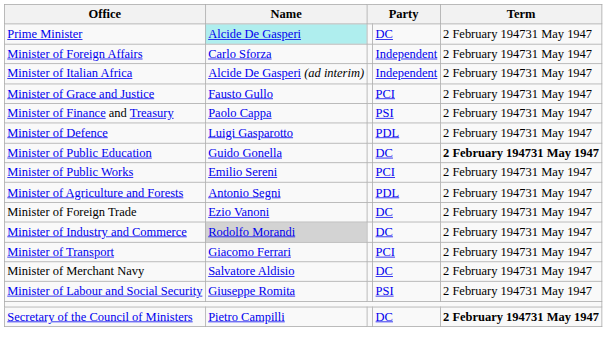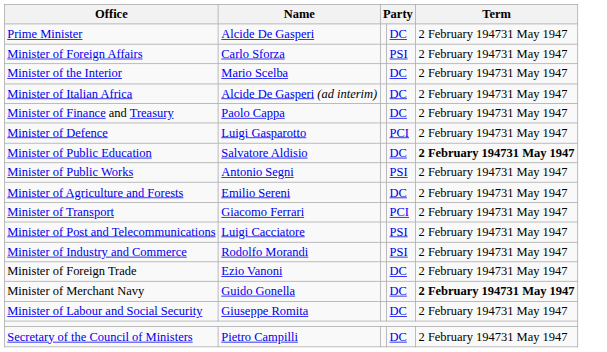Prime Minister | Name: paleturquoise background -> no background
Minister of Foreign Affairs | column 4: Independent -> PSI
+ row: Minister of the Interior | Mario Scelba | DC | 2 February 194731 May 1947
Minister of Italian Africa | column 4: Independent -> DC
- row: Minister of Grace and Justice | Fausto Gullo | PCI | 2 February 194731 May 1947
Minister of Finance and Treasury | column 4: PSI -> DC
Minister of Defence | column 4: PDL -> PCI
Minister of Public Education | Name: Guido Gonella -> Salvatore Aldisio
Minister of Public Works | Name: Emilio Sereni -> Antonio Segni
Minister of Public Works | column 4: PCI -> PSI
Minister of Agriculture and Forests | Name: Antonio Segni -> Emilio Sereni
Minister of Agriculture and Forests | column 4: PDL -> DC
rows swapped: Minister of Transport <-> Minister of Foreign Trade
+ row: Minister of Post and Telecommunications | Luigi Cacciatore | PSI | 2 February 194731 May 1947
Minister of Industry and Commerce | Name: lightgrey background -> no background
Minister of Industry and Commerce | column 4: DC -> PSI
Minister of Merchant Navy | Name: Salvatore Aldisio -> Guido Gonella
Minister of Merchant Navy | Term: normal -> bold
Minister of Labour and Social Security | column 4: PSI -> DC
Secretary of the Council of Ministers | Term: bold -> normal
